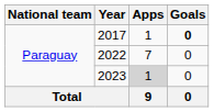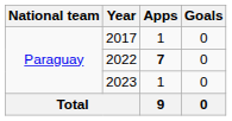2017 | Goals: bold -> normal
2022 | Apps: normal -> bold
2023 | Apps: lightgrey background -> no background
